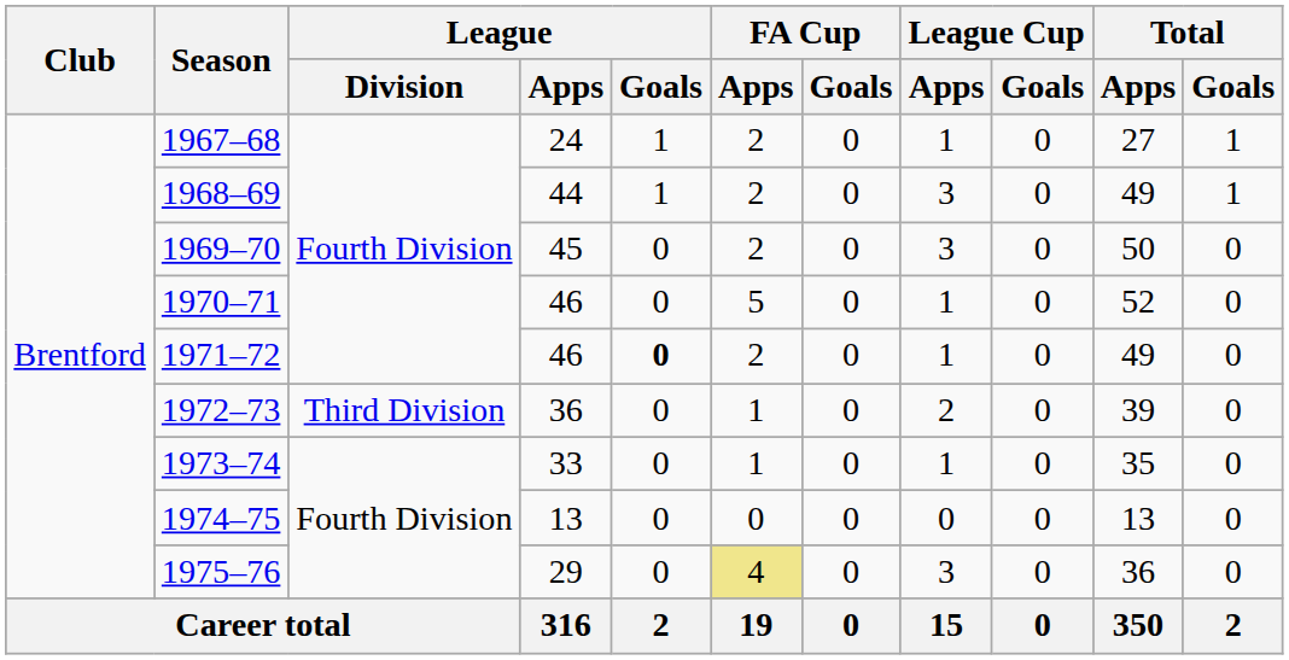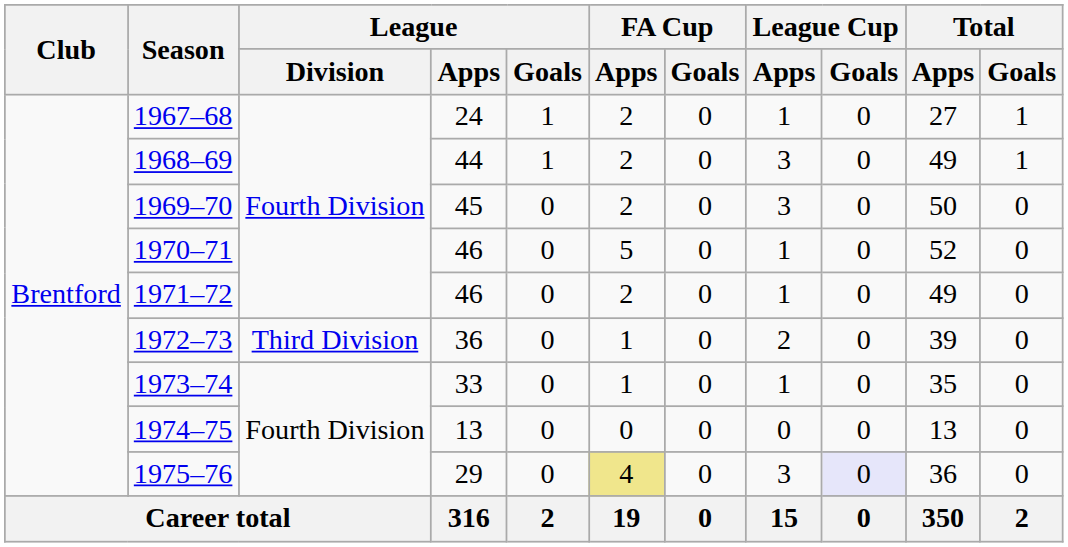1971–72 | League / Goals: bold -> normal
1975–76 | League Cup / Goals: no background -> lavender background
